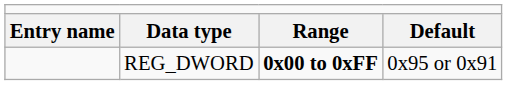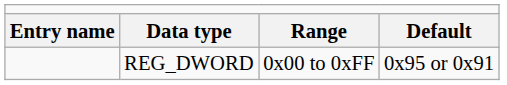REG_DWORD | column 3: bold -> normal
